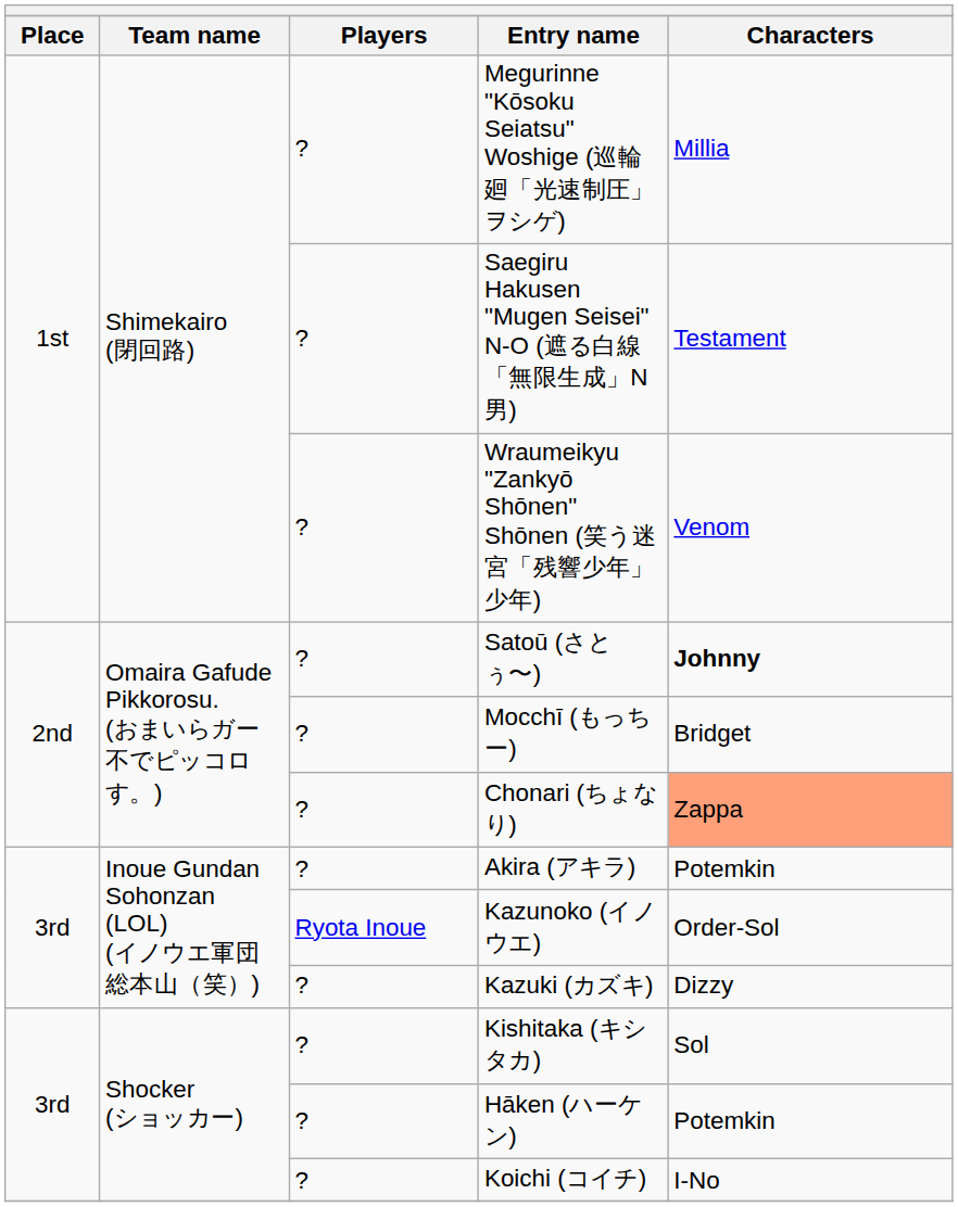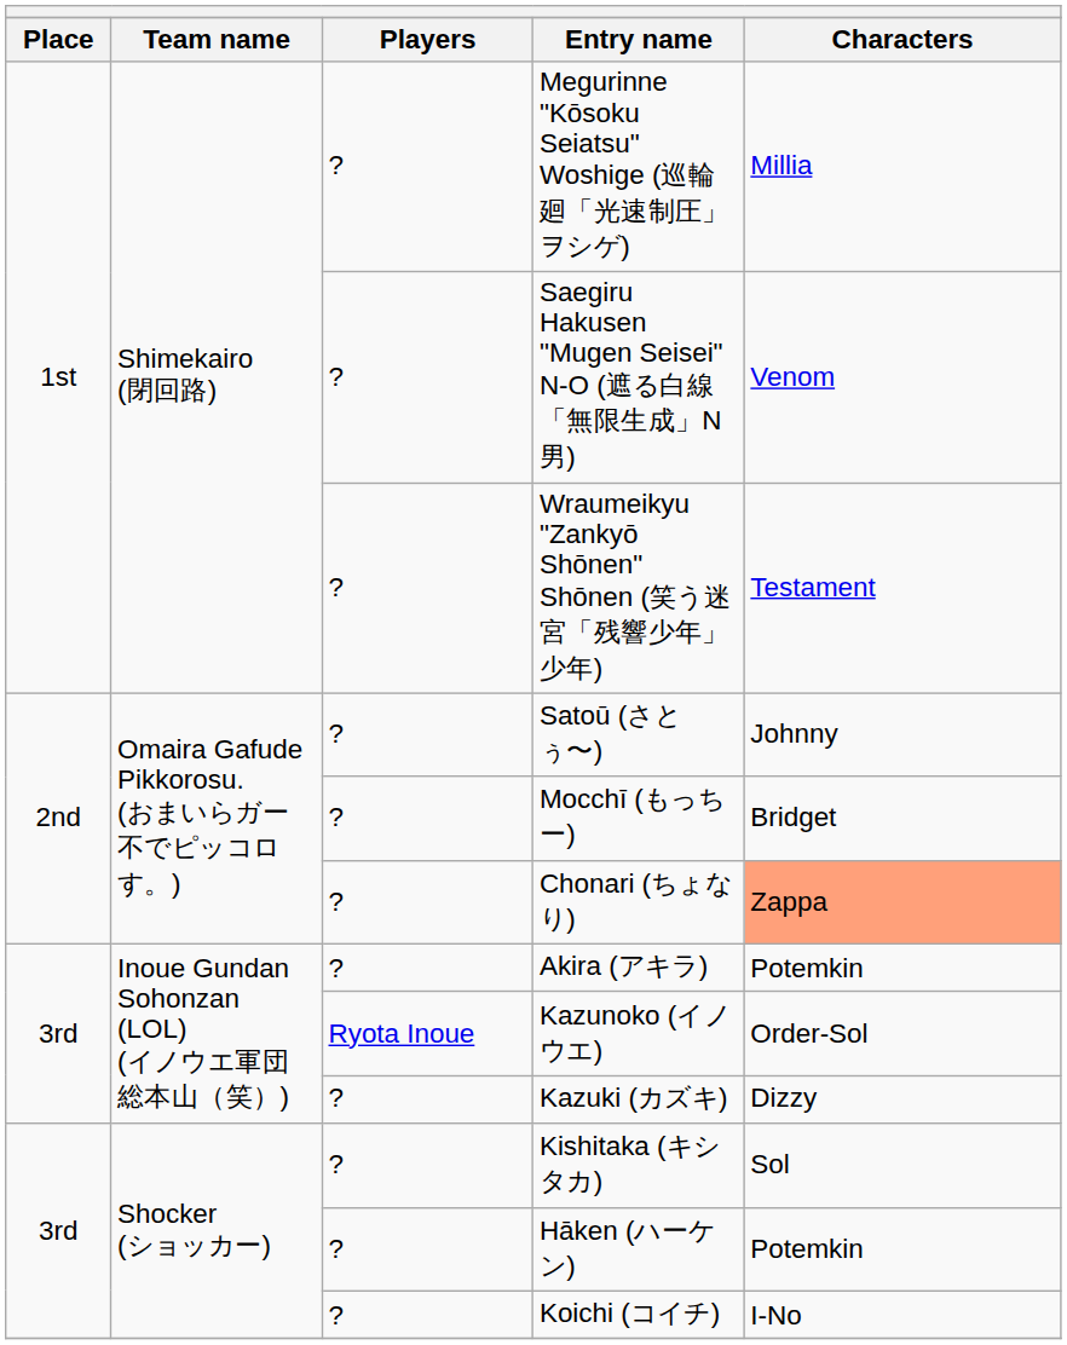Saegiru Hakusen "Mugen Seisei" N-O (遮る白線「無限生成」N男) | Characters: Testament -> Venom
Wraumeikyu "Zankyō Shōnen" Shōnen (笑う迷宮「残響少年」少年) | Characters: Venom -> Testament
Satoū (さとぅ〜) | Characters: bold -> normal
